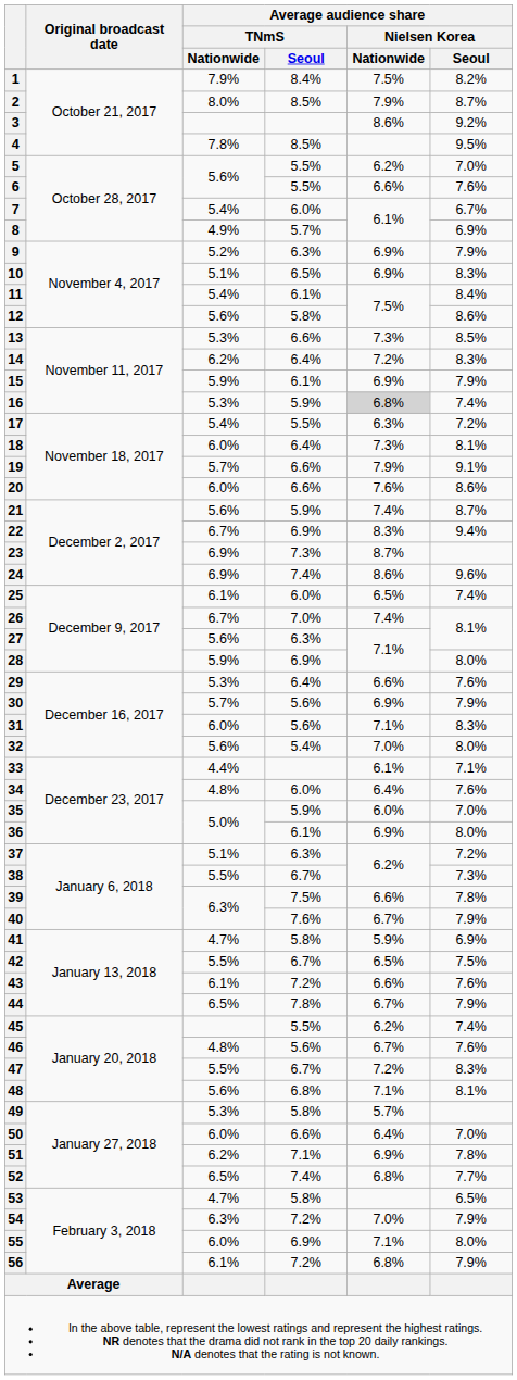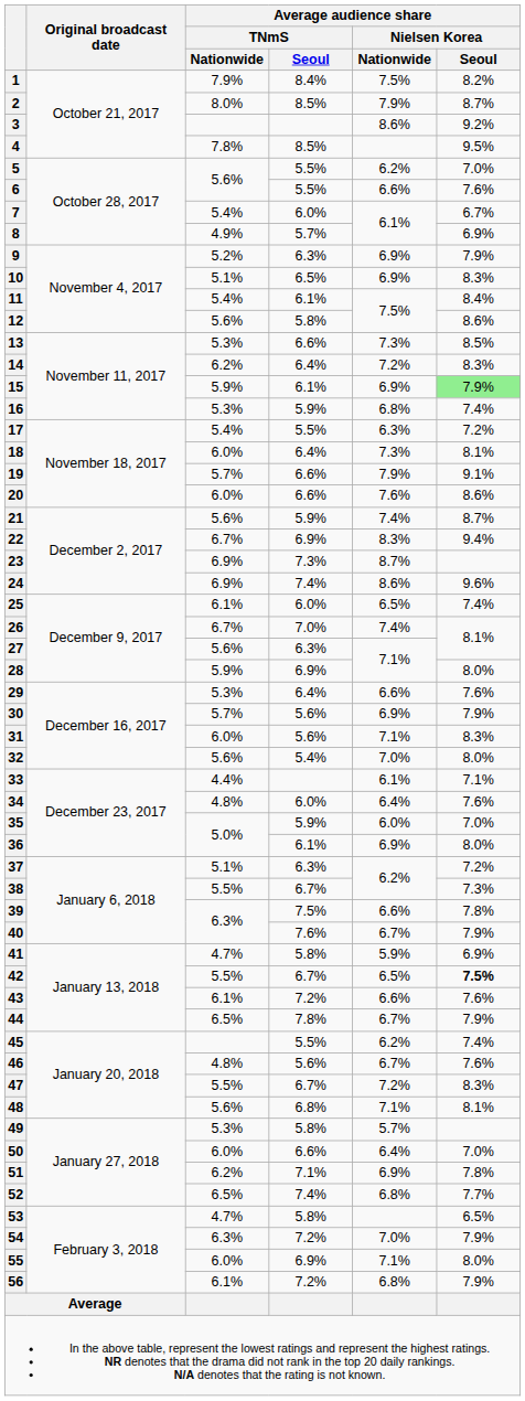15 | Average audience share / Nielsen Korea / Seoul: no background -> lightgreen background
16 | Average audience share / Nielsen Korea / Nationwide: lightgrey background -> no background
42 | Average audience share / Nielsen Korea / Seoul: normal -> bold
